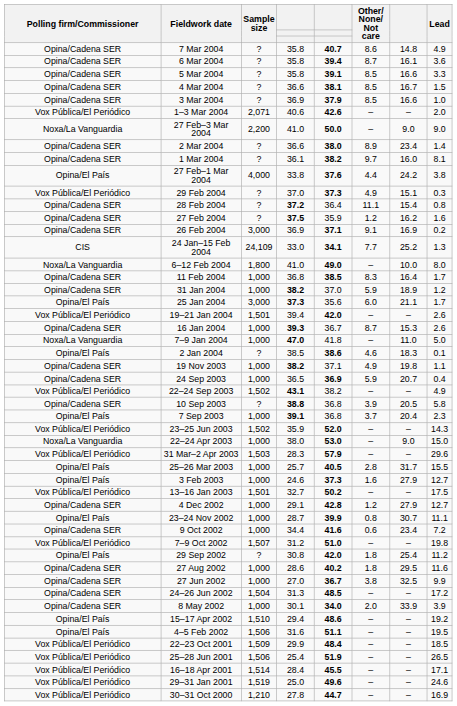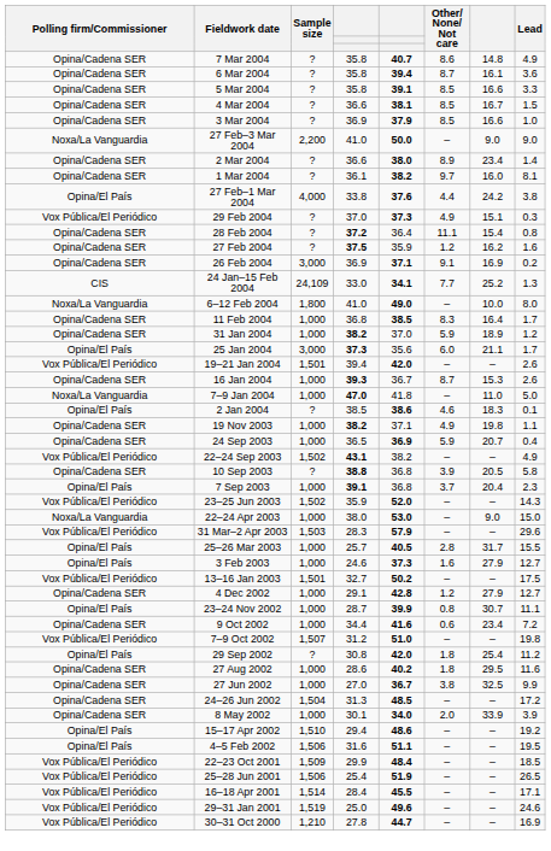- row: Vox Pública/El Periódico | 1–3 Mar 2004 | 2,071 | 40.6 | 42.6 | – | – | 2.0
